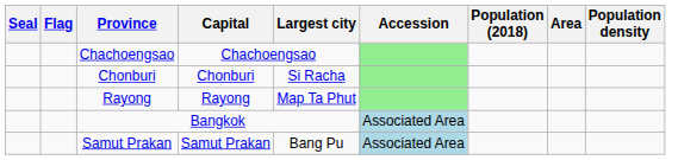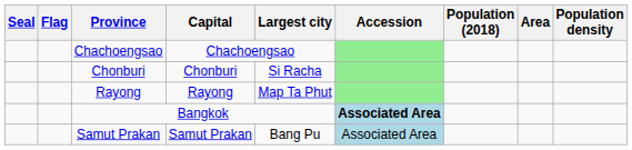Bangkok | Accession: normal -> bold
